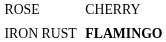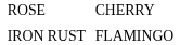IRON RUST | column 2: bold -> normal
